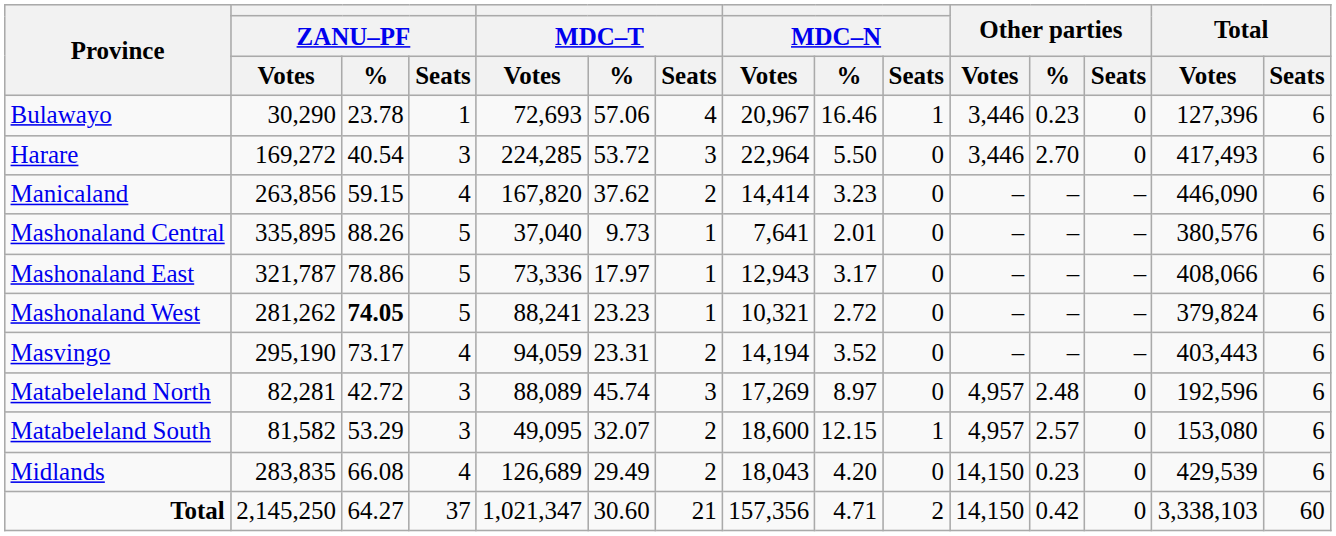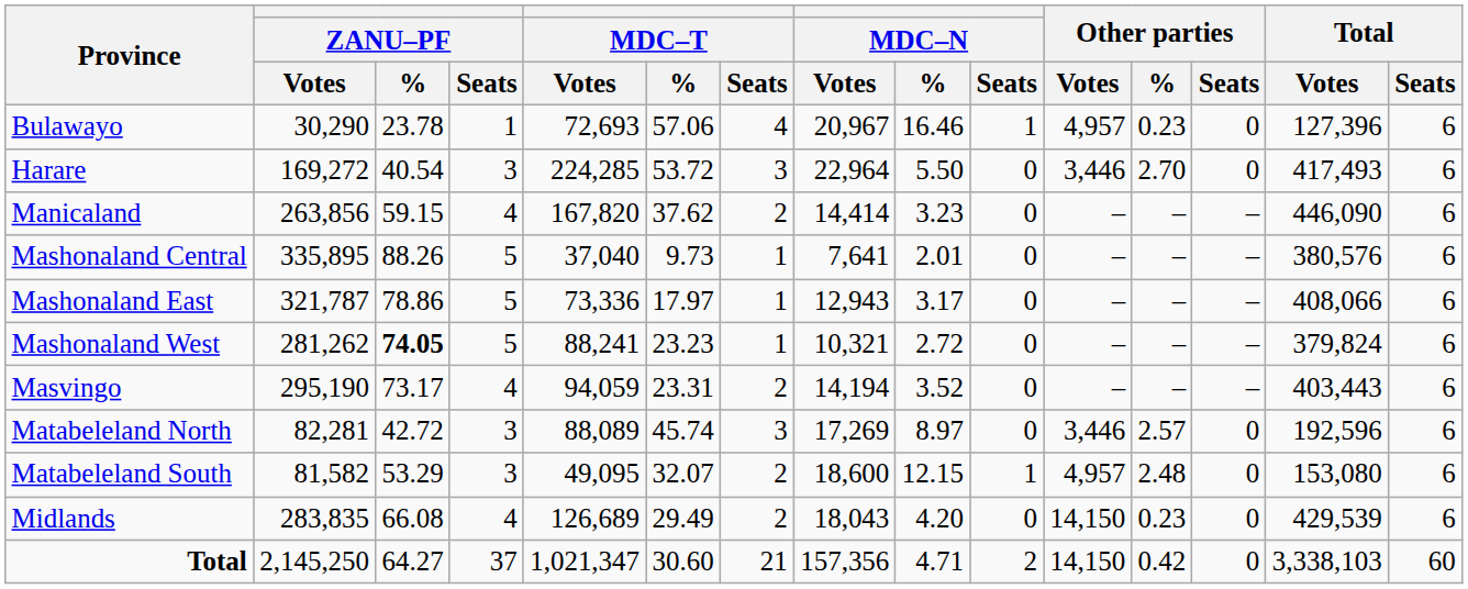Bulawayo | Other parties / Votes: 3,446 -> 4,957
Matabeleland North | Other parties / Votes: 4,957 -> 3,446
Matabeleland North | Other parties / %: 2.48 -> 2.57
Matabeleland South | Other parties / %: 2.57 -> 2.48
